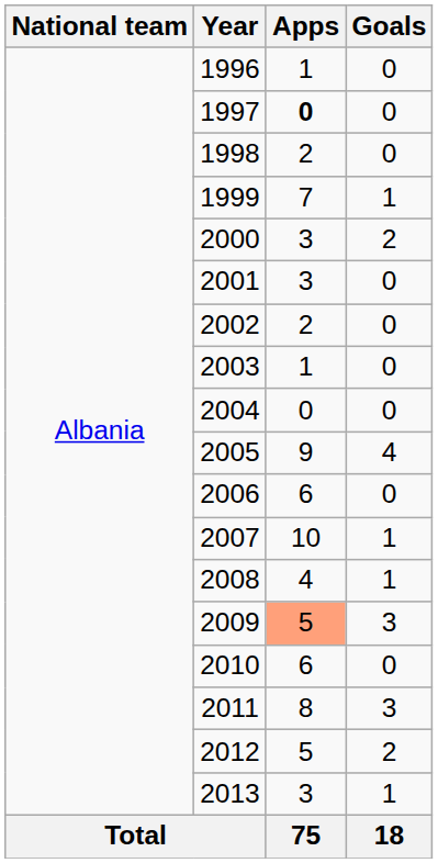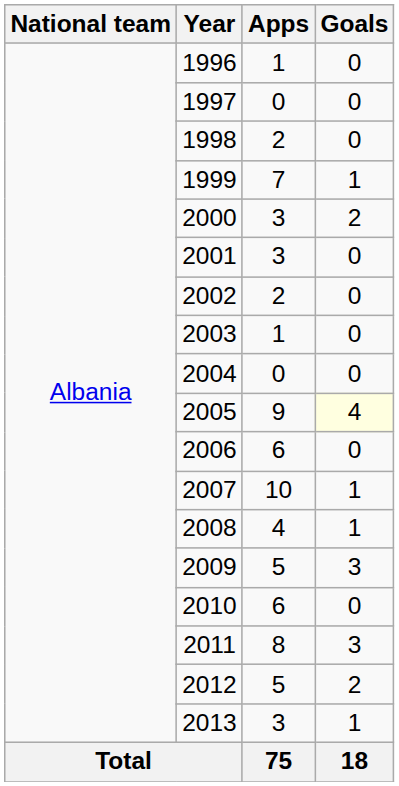1997 | Apps: bold -> normal
2005 | Goals: no background -> lightyellow background
2009 | Apps: lightsalmon background -> no background
